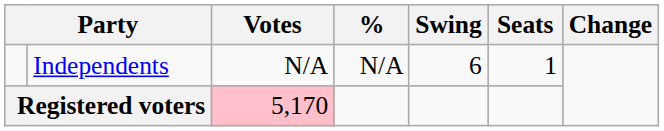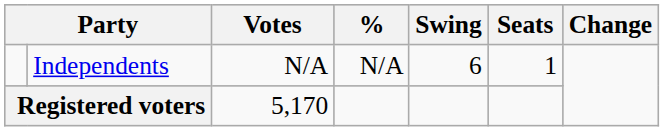Registered voters | Votes: pink background -> no background
